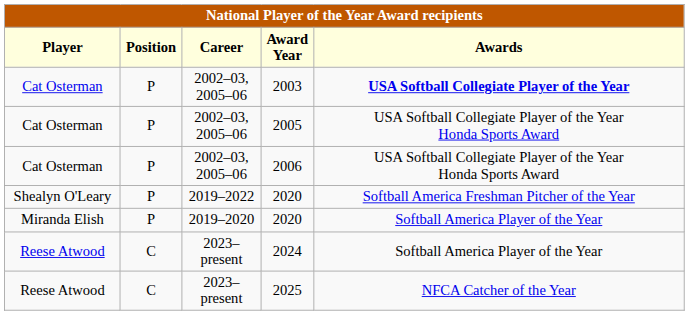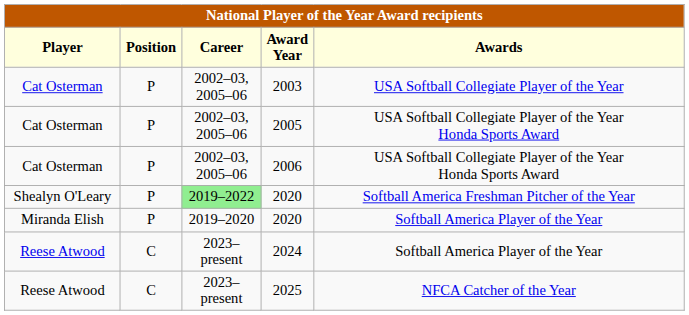2003 | Awards: bold -> normal
Shealyn O'Leary / 2020 | Career: no background -> lightgreen background
